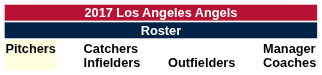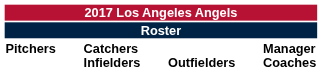Pitchers | column 1: lightyellow background -> no background
